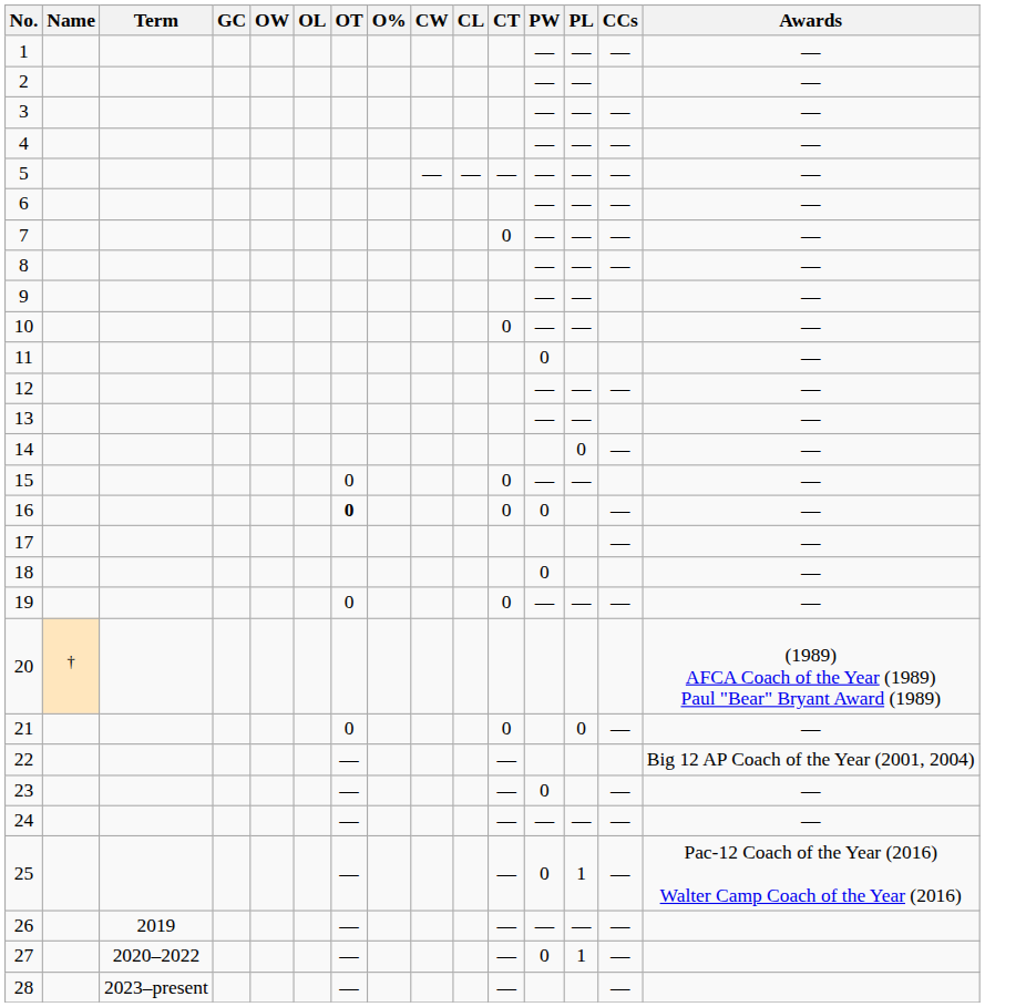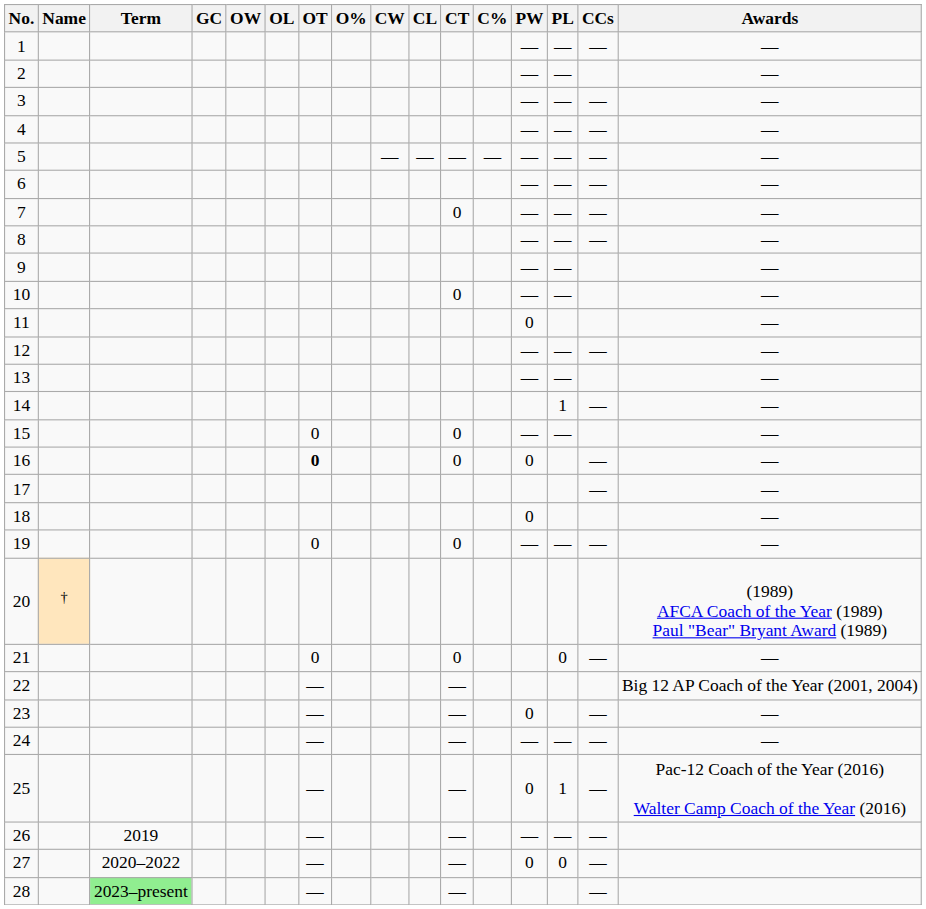+ column: C% | —
14 | PL: 0 -> 1
27 | PL: 1 -> 0
28 | Term: no background -> lightgreen background
